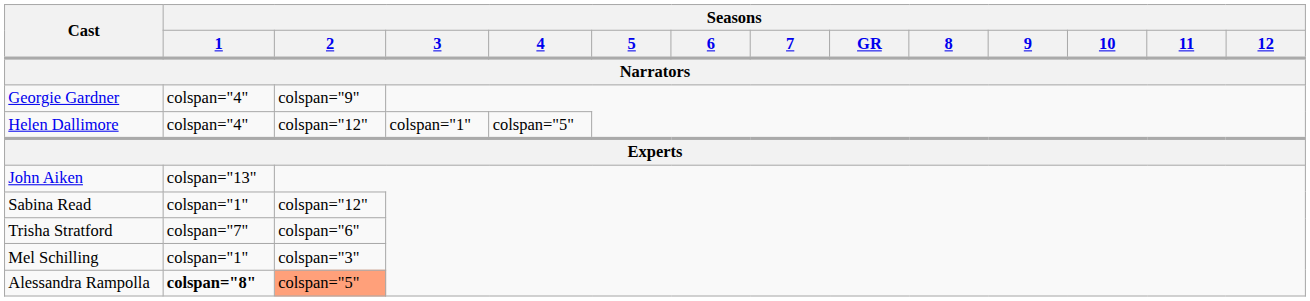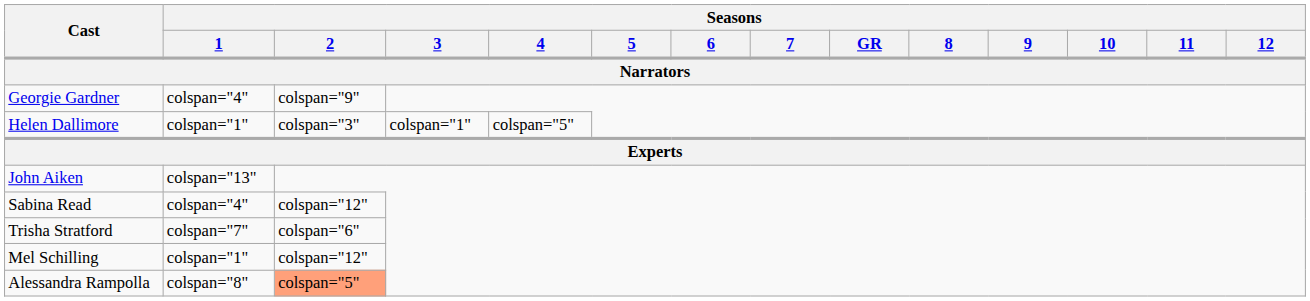Helen Dallimore | Seasons / 1: colspan="4" -> colspan="1"
Helen Dallimore | Seasons / 2: colspan="12" -> colspan="3"
Sabina Read | Seasons / 1: colspan="1" -> colspan="4"
Mel Schilling | Seasons / 2: colspan="3" -> colspan="12"
Alessandra Rampolla | Seasons / 1: bold -> normal
